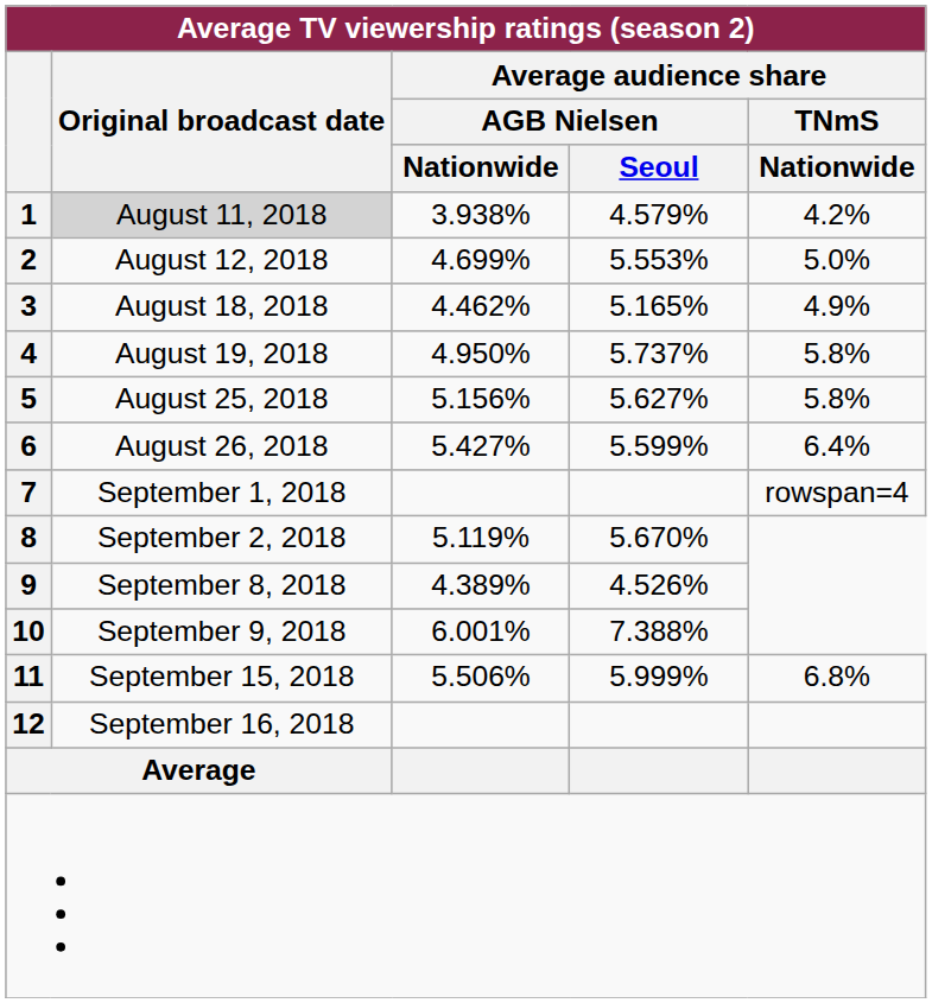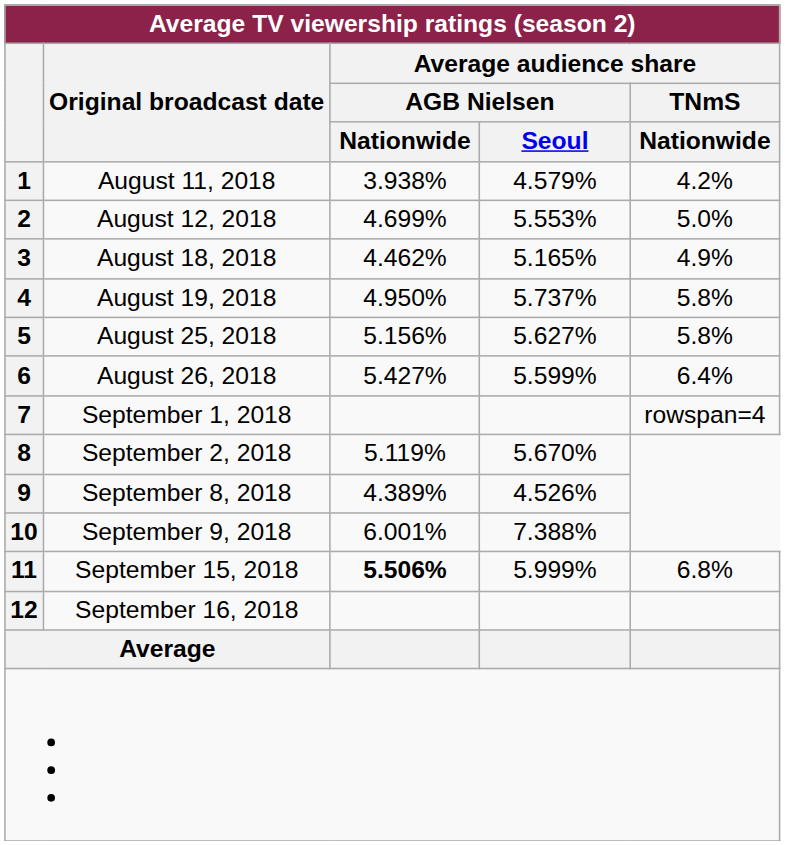1 | Original broadcast date: lightgrey background -> no background
11 | Average audience share / AGB Nielsen / Nationwide: normal -> bold
